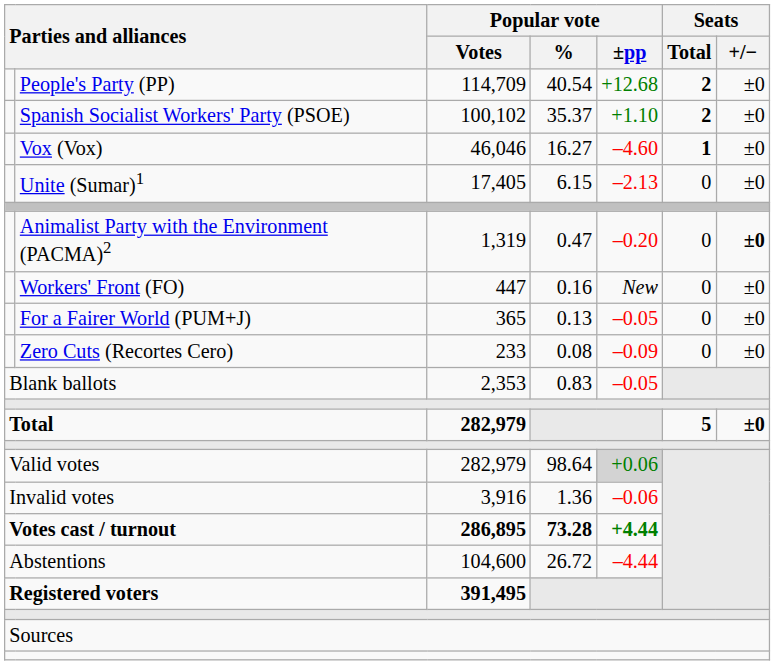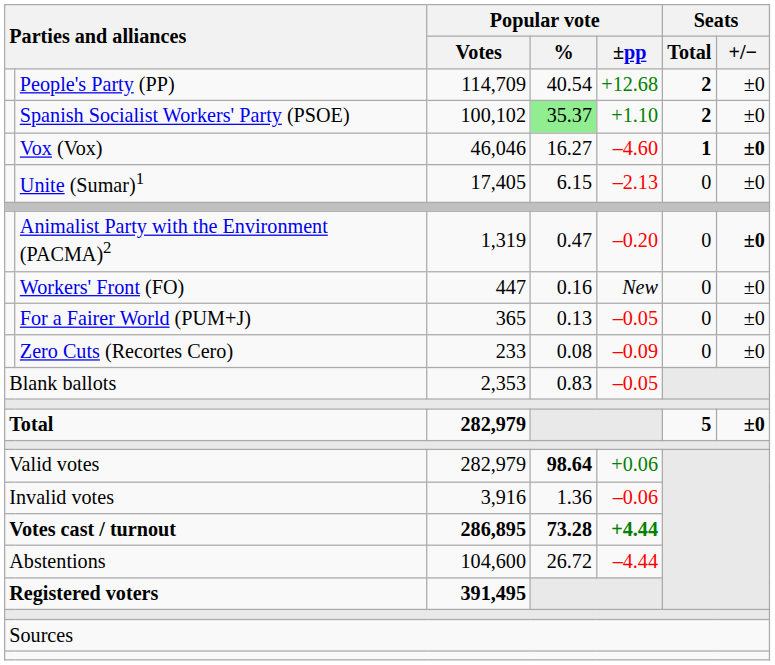Spanish Socialist Workers' Party (PSOE) | Popular vote / %: no background -> lightgreen background
Vox (Vox) | Seats / +/−: normal -> bold
Valid votes | Popular vote / %: normal -> bold
Valid votes | Popular vote / ±pp: lightgrey background -> no background
